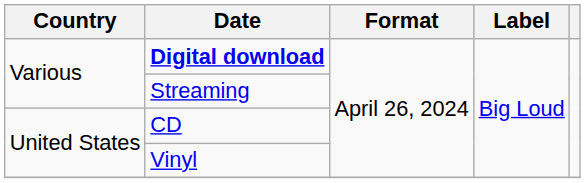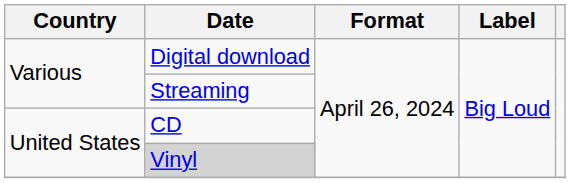Digital download | Date: bold -> normal
Vinyl | Date: no background -> lightgrey background
